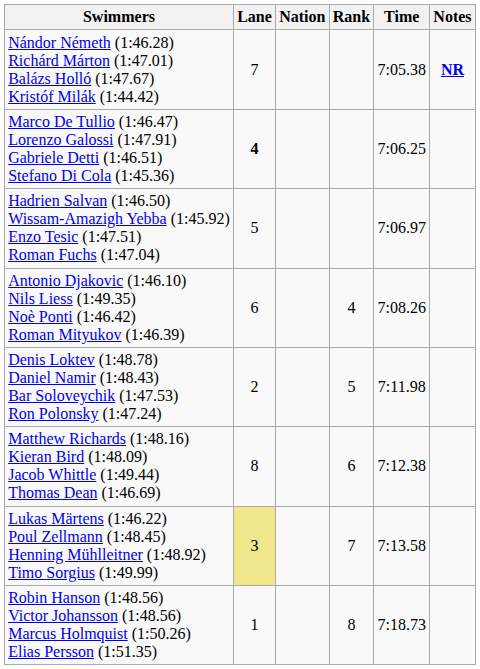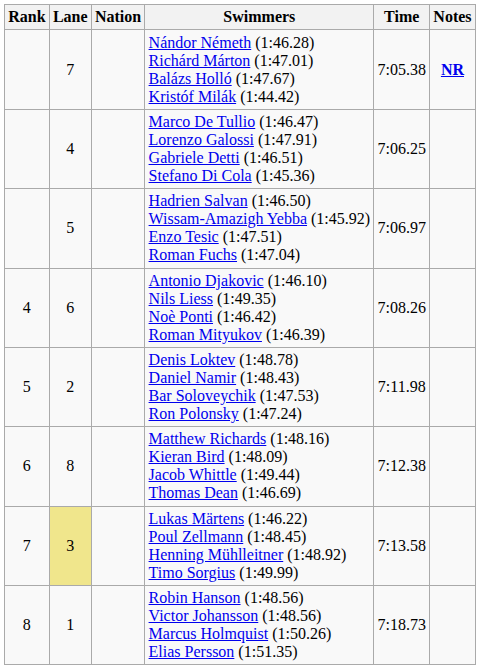columns swapped: Rank <-> Swimmers
row 3 | Lane: bold -> normal
